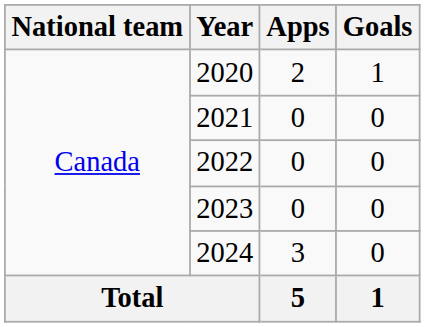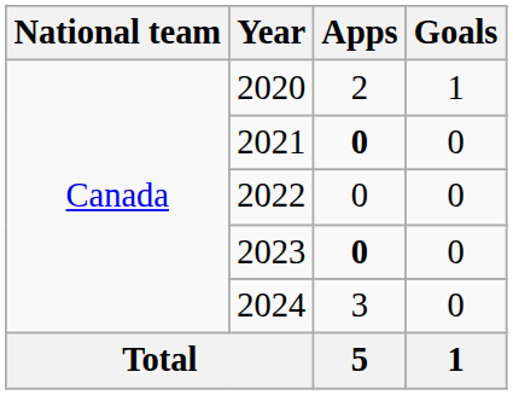2021 | Apps: normal -> bold
2023 | Apps: normal -> bold
